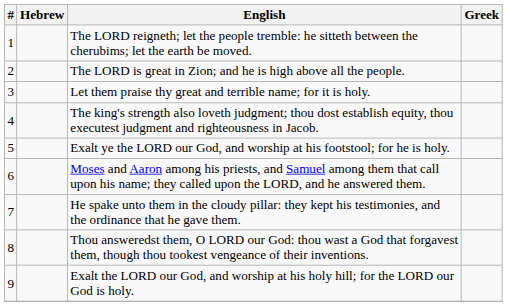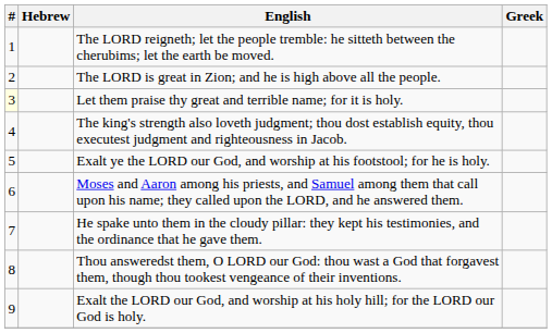Let them praise thy great and terrible name; for it is holy. | #: no background -> lightyellow background
